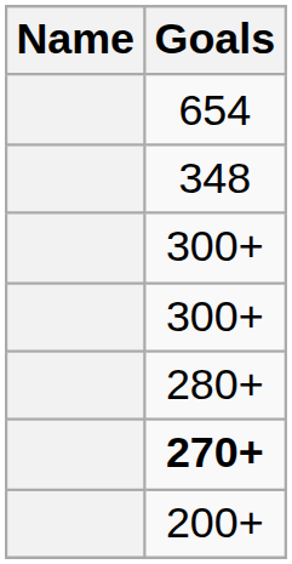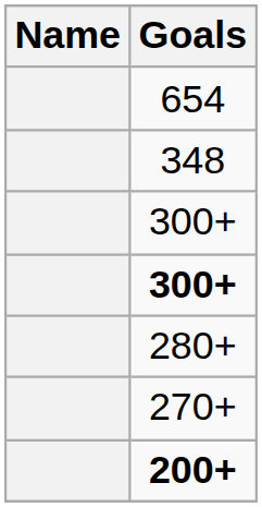row 5 | Goals: normal -> bold
row 7 | Goals: bold -> normal
row 8 | Goals: normal -> bold
